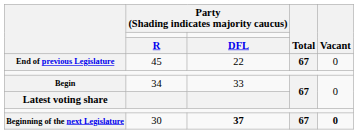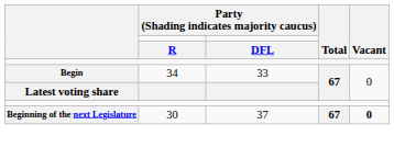- row: End of previous Legislature | 45 | 22 | 67 | 0
Beginning of the next Legislature | column 3: bold -> normal
